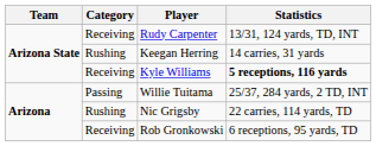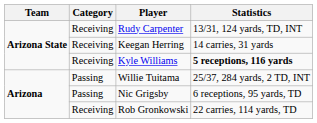Keegan Herring | Category: Rushing -> Receiving
Nic Grigsby | Category: Rushing -> Passing
Nic Grigsby | Statistics: 22 carries, 114 yards, TD -> 6 receptions, 95 yards, TD
Rob Gronkowski | Statistics: 6 receptions, 95 yards, TD -> 22 carries, 114 yards, TD
